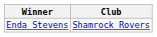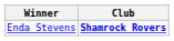Enda Stevens | Club: normal -> bold
